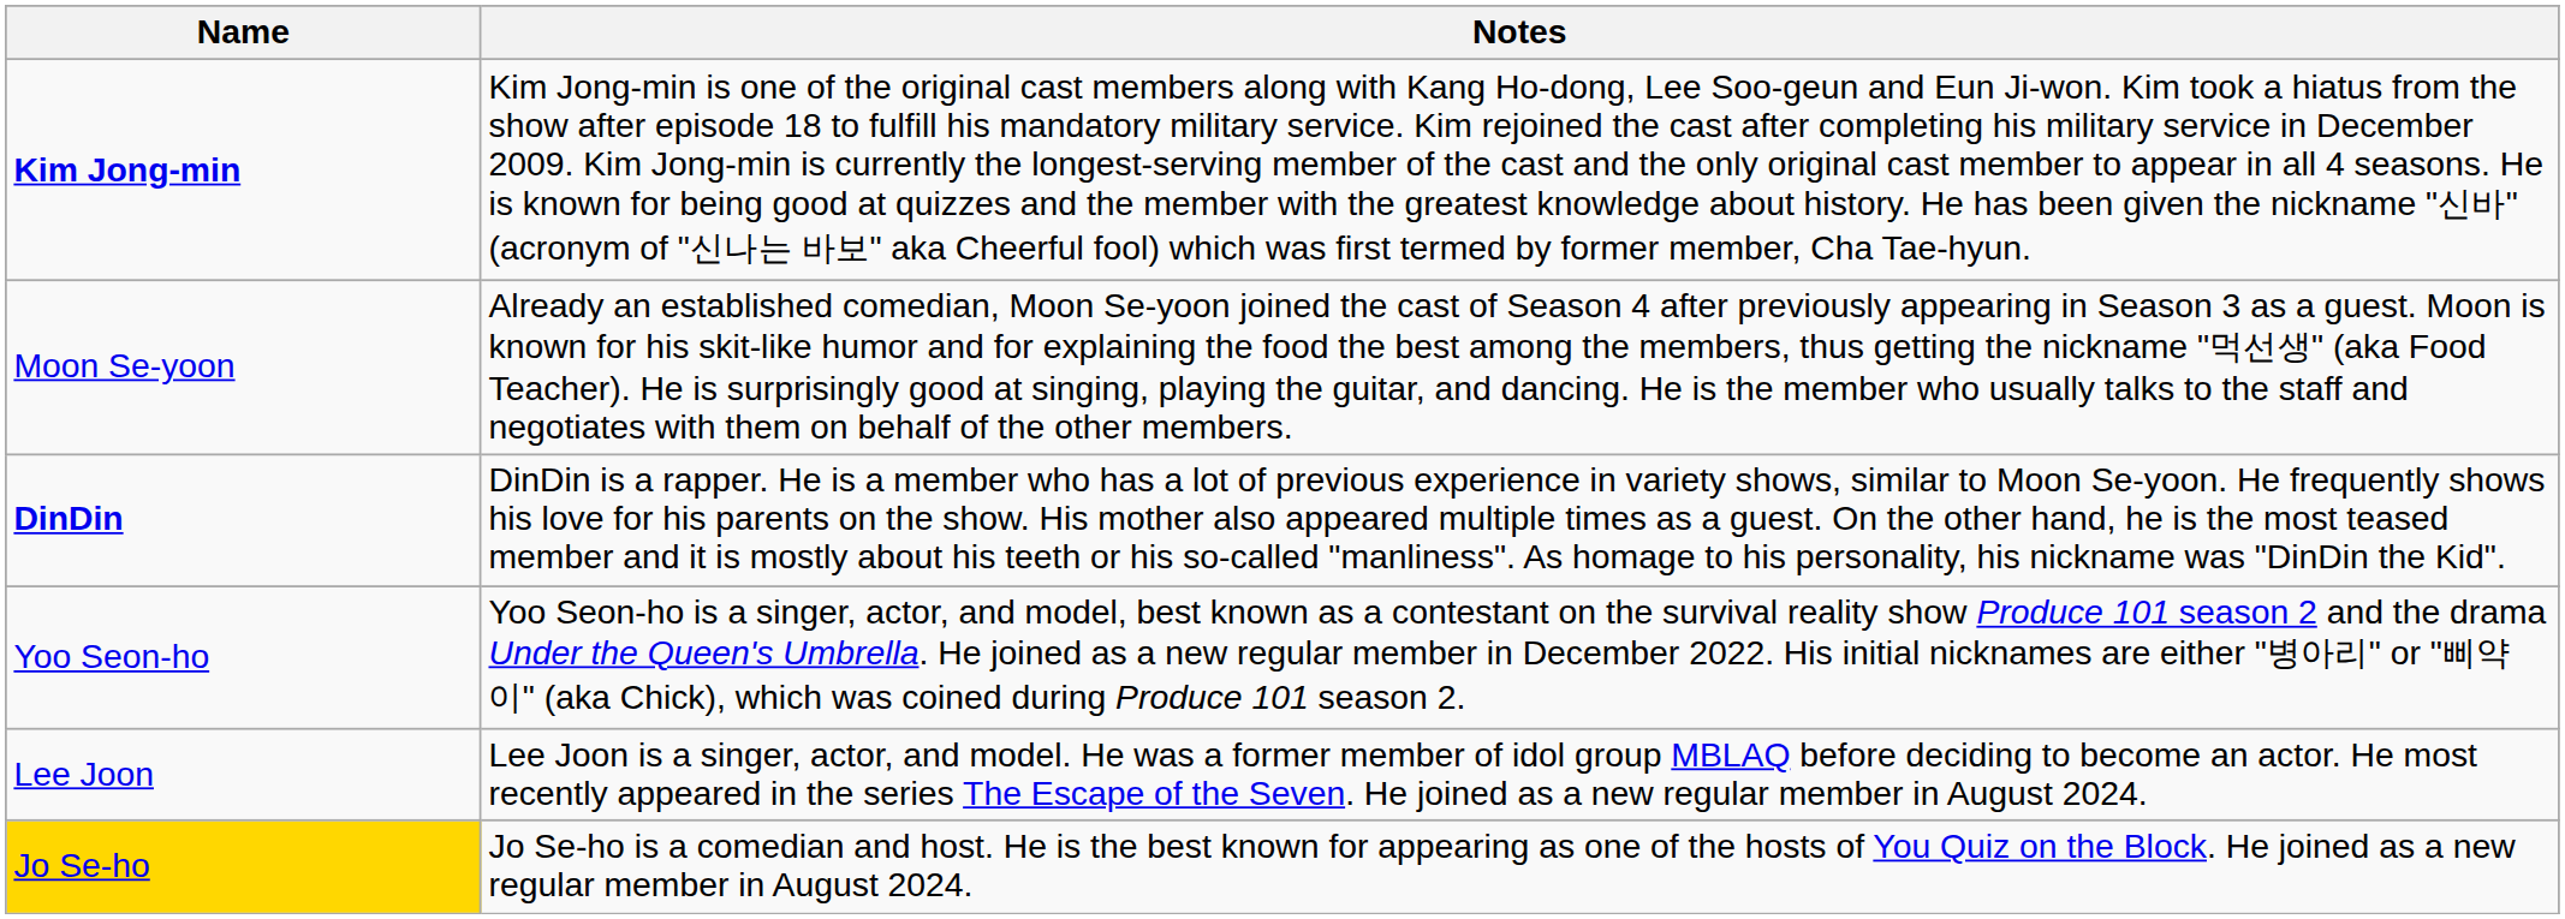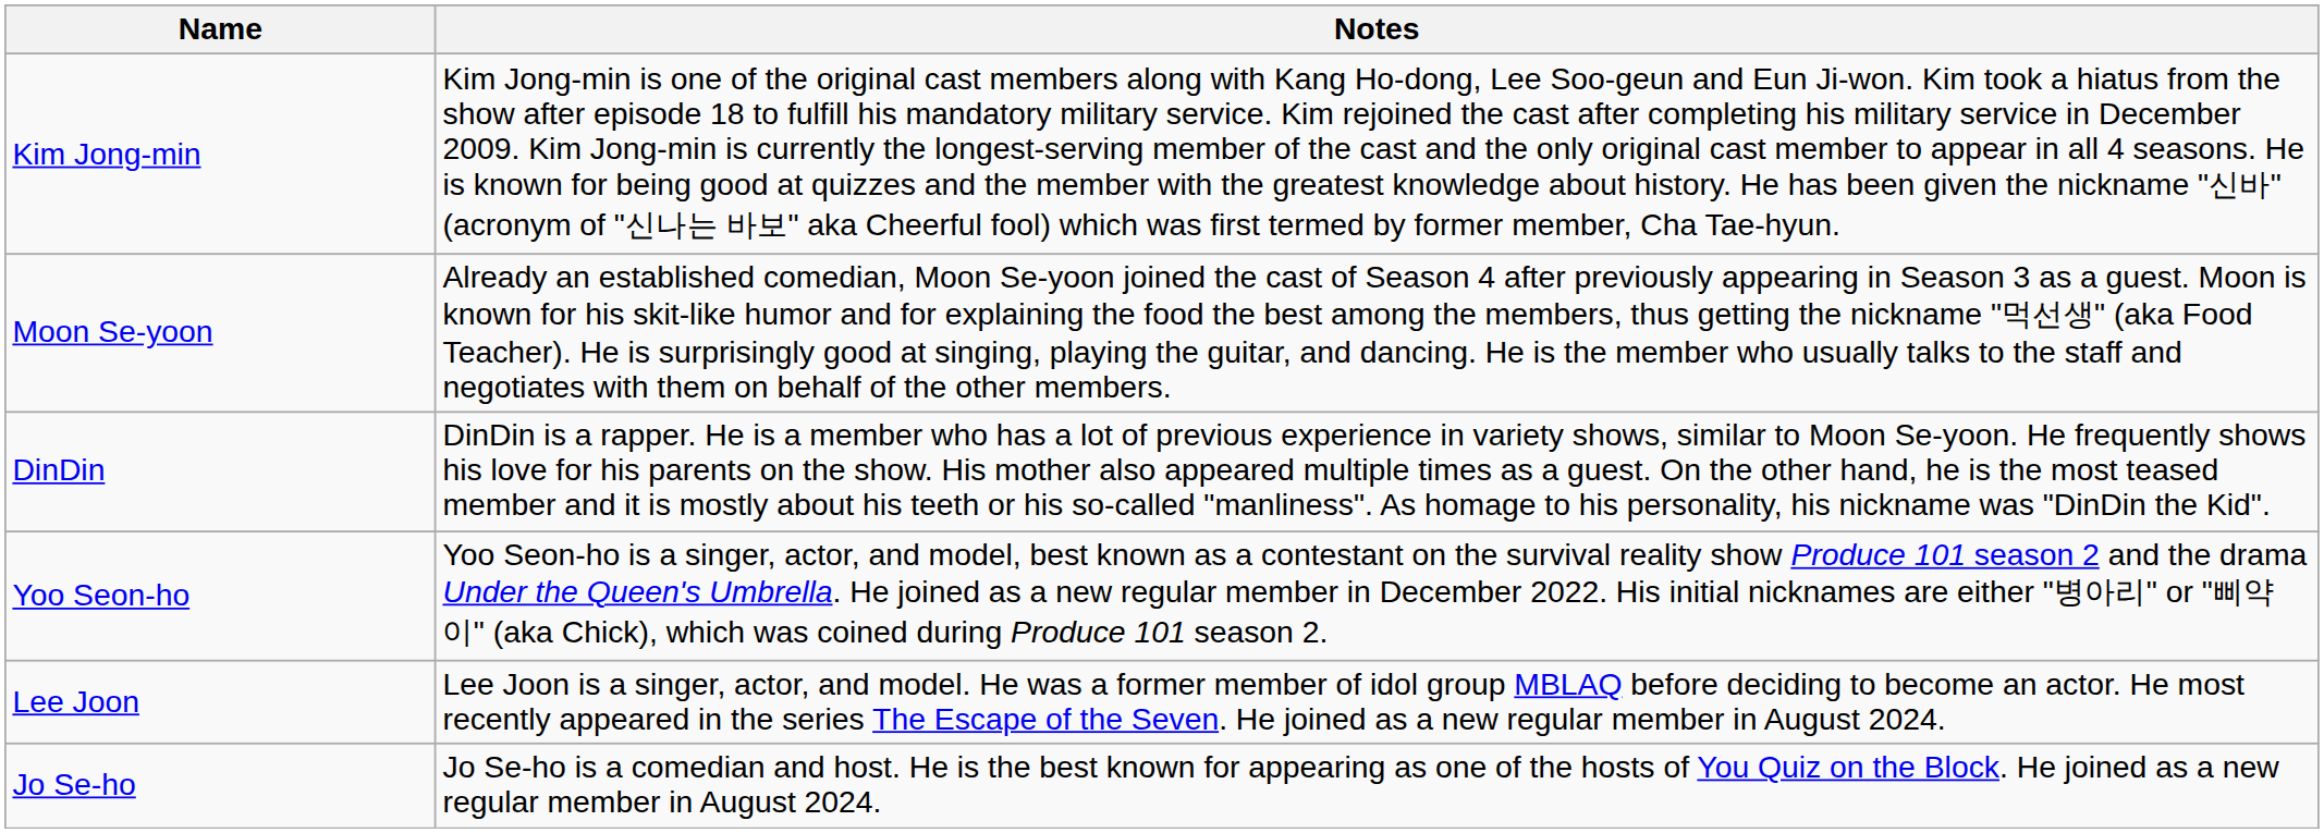Kim Jong-min | Name: bold -> normal
DinDin | Name: bold -> normal
Jo Se-ho | Name: gold background -> no background
